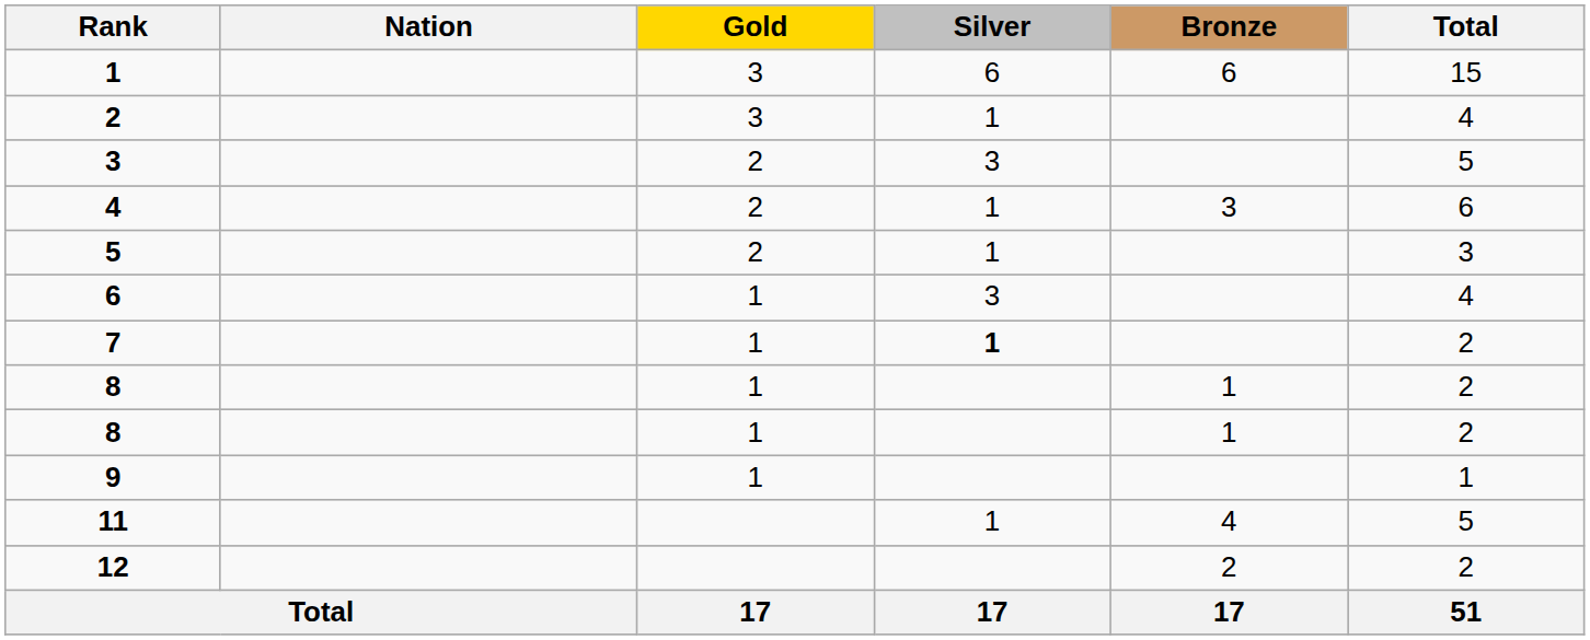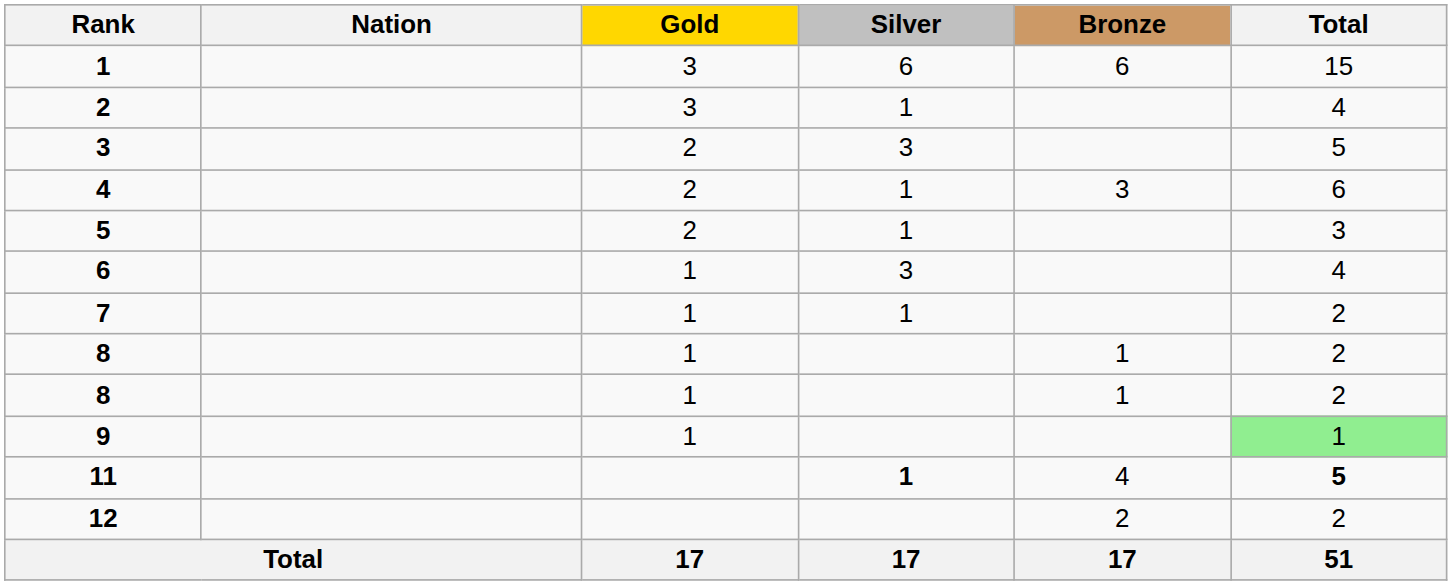7 | Silver: bold -> normal
9 | Total: no background -> lightgreen background
11 | Silver: normal -> bold
11 | Total: normal -> bold
